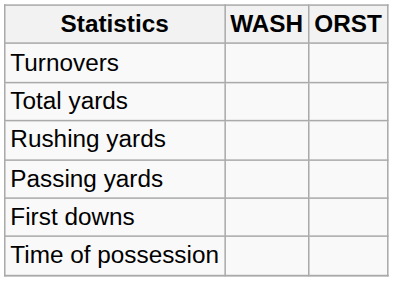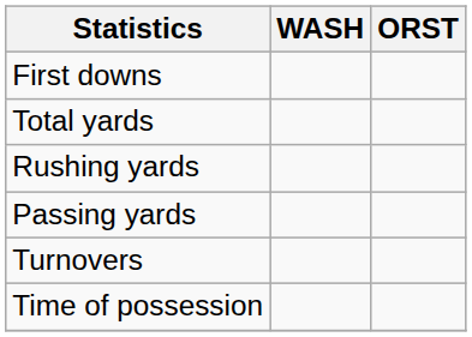rows swapped: First downs <-> Turnovers
